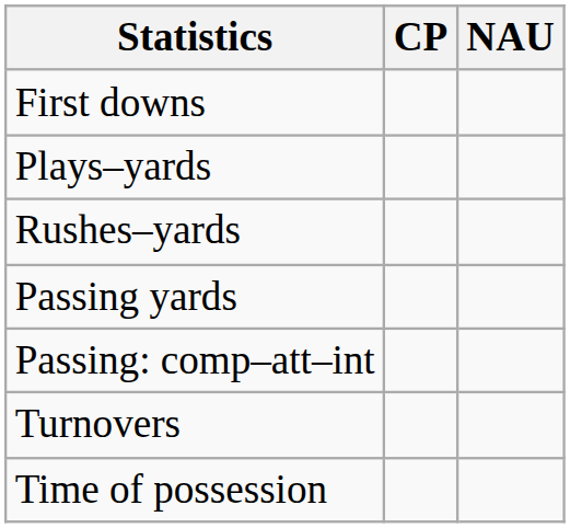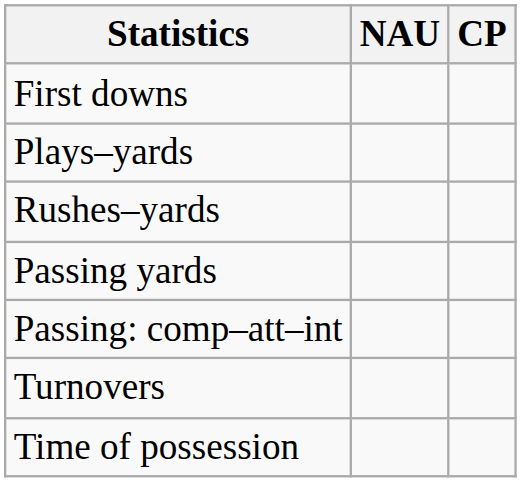columns swapped: NAU <-> CP
